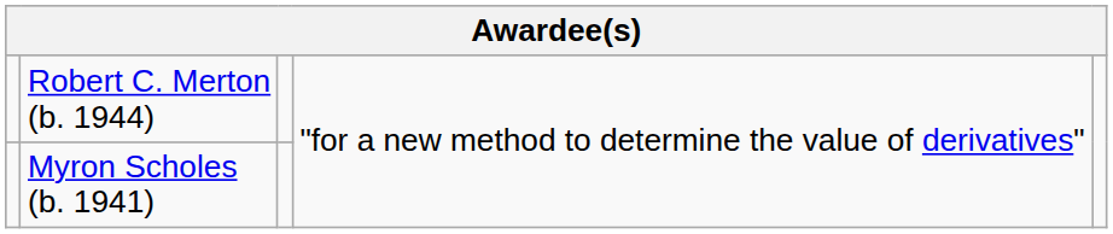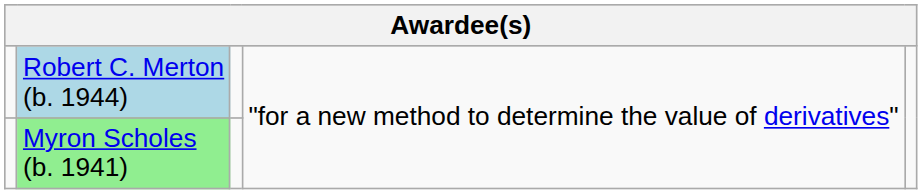Robert C. Merton (b. 1944) | column 2: no background -> lightblue background
Myron Scholes (b. 1941) | column 2: no background -> lightgreen background
